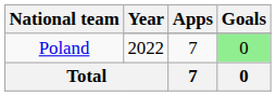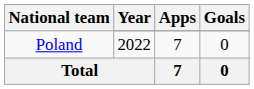2022 | Goals: lightgreen background -> no background
